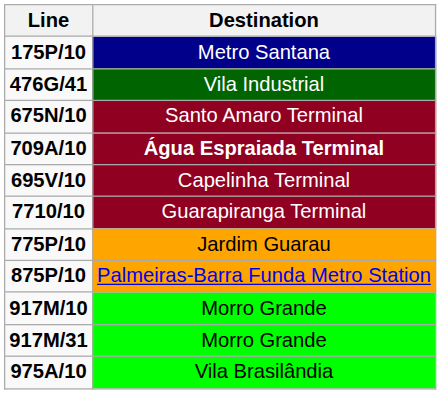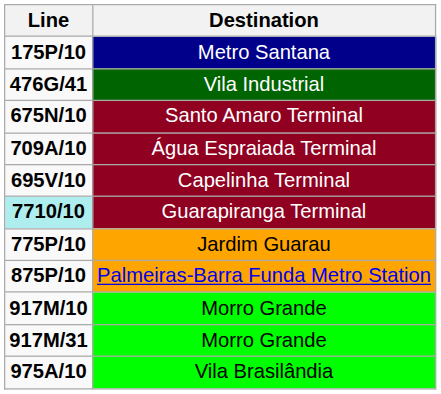row 5 | Destination: bold -> normal
row 7 | Line: no background -> paleturquoise background
